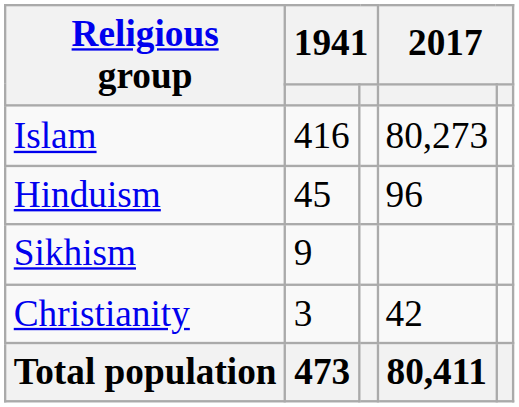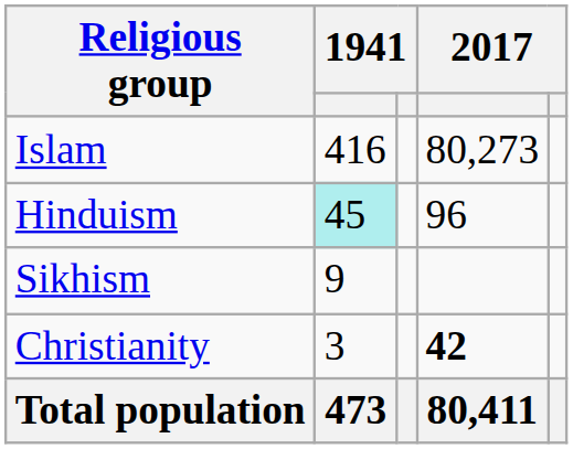Hinduism | column 2: no background -> paleturquoise background
Christianity | column 4: normal -> bold
